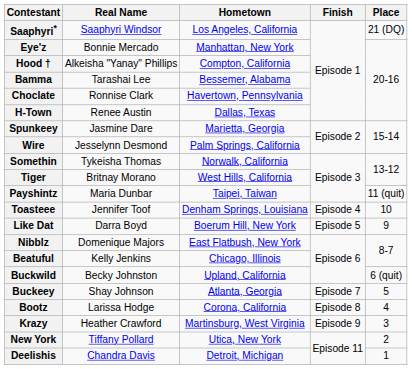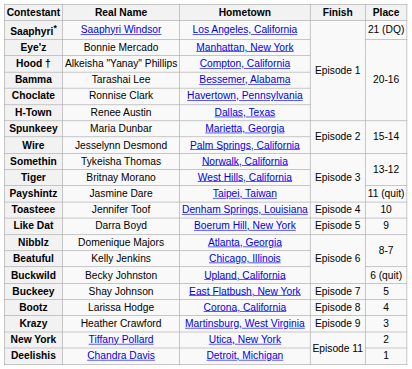Spunkeey | Real Name: Jasmine Dare -> Maria Dunbar
Payshintz | Real Name: Maria Dunbar -> Jasmine Dare
Nibblz | Hometown: East Flatbush, New York -> Atlanta, Georgia
Buckeey | Hometown: Atlanta, Georgia -> East Flatbush, New York
